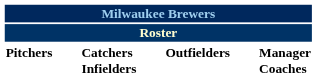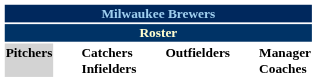Pitchers | column 1: no background -> lightgrey background
